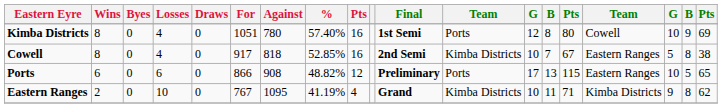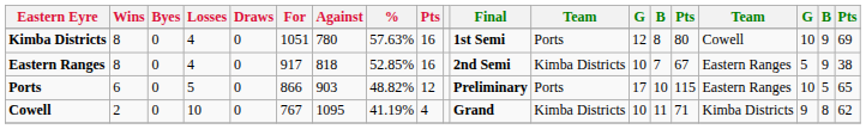row 2 | %: 57.40% -> 57.63%
row 3 | Eastern Eyre: Cowell -> Eastern Ranges
row 3 | column 18: 8 -> 9
row 4 | Losses: 6 -> 5
row 4 | Against: 908 -> 903
row 4 | column 14: 13 -> 10
row 5 | Eastern Eyre: Eastern Ranges -> Cowell
